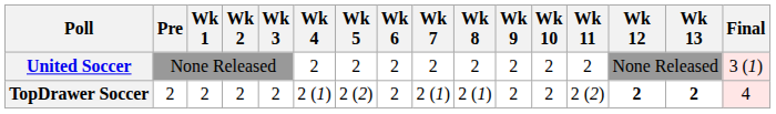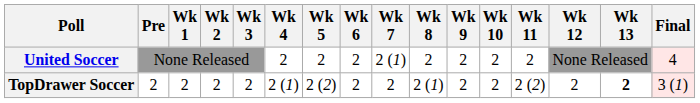United Soccer | Wk 7: 2 -> 2 (1)
United Soccer | Final: 3 (1) -> 4
TopDrawer Soccer | Wk 7: 2 (1) -> 2
TopDrawer Soccer | Wk 12: bold -> normal
TopDrawer Soccer | Final: 4 -> 3 (1)
